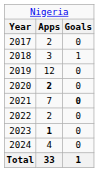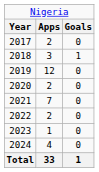2020 | column 2: bold -> normal
2021 | column 3: bold -> normal
2023 | column 2: bold -> normal
